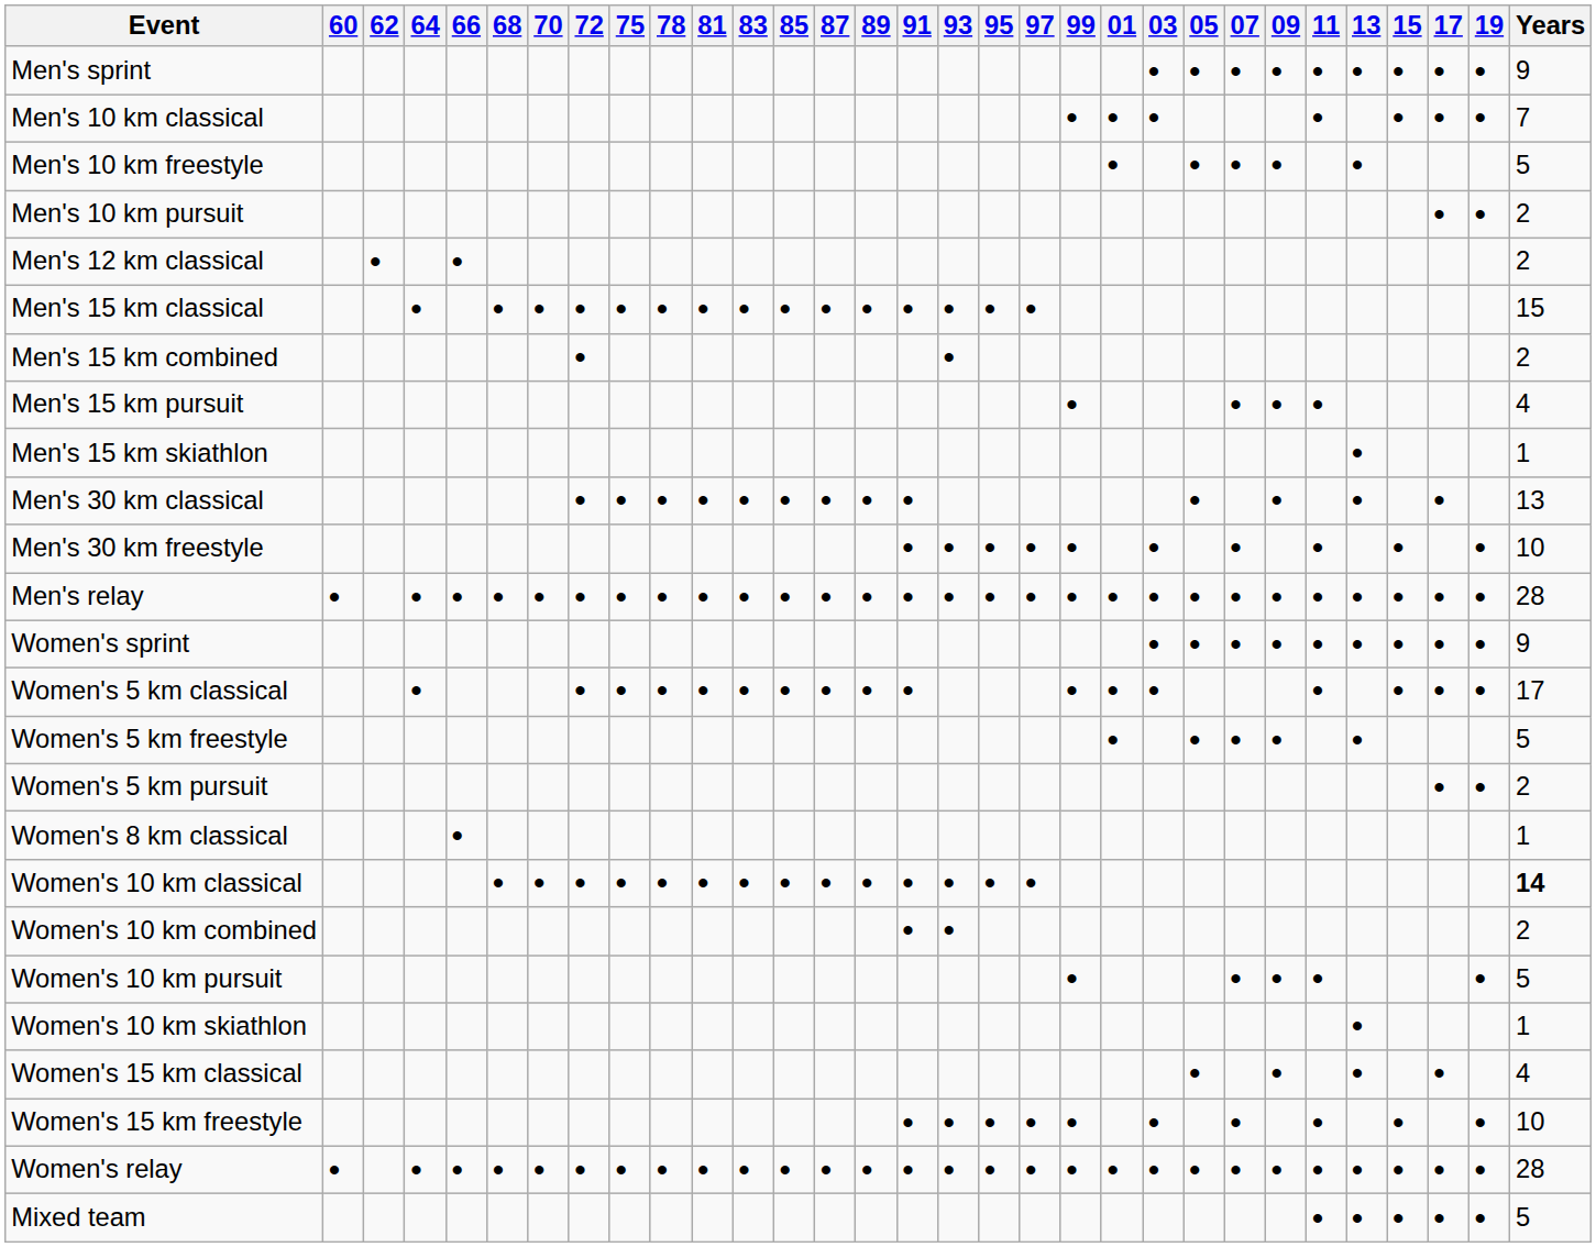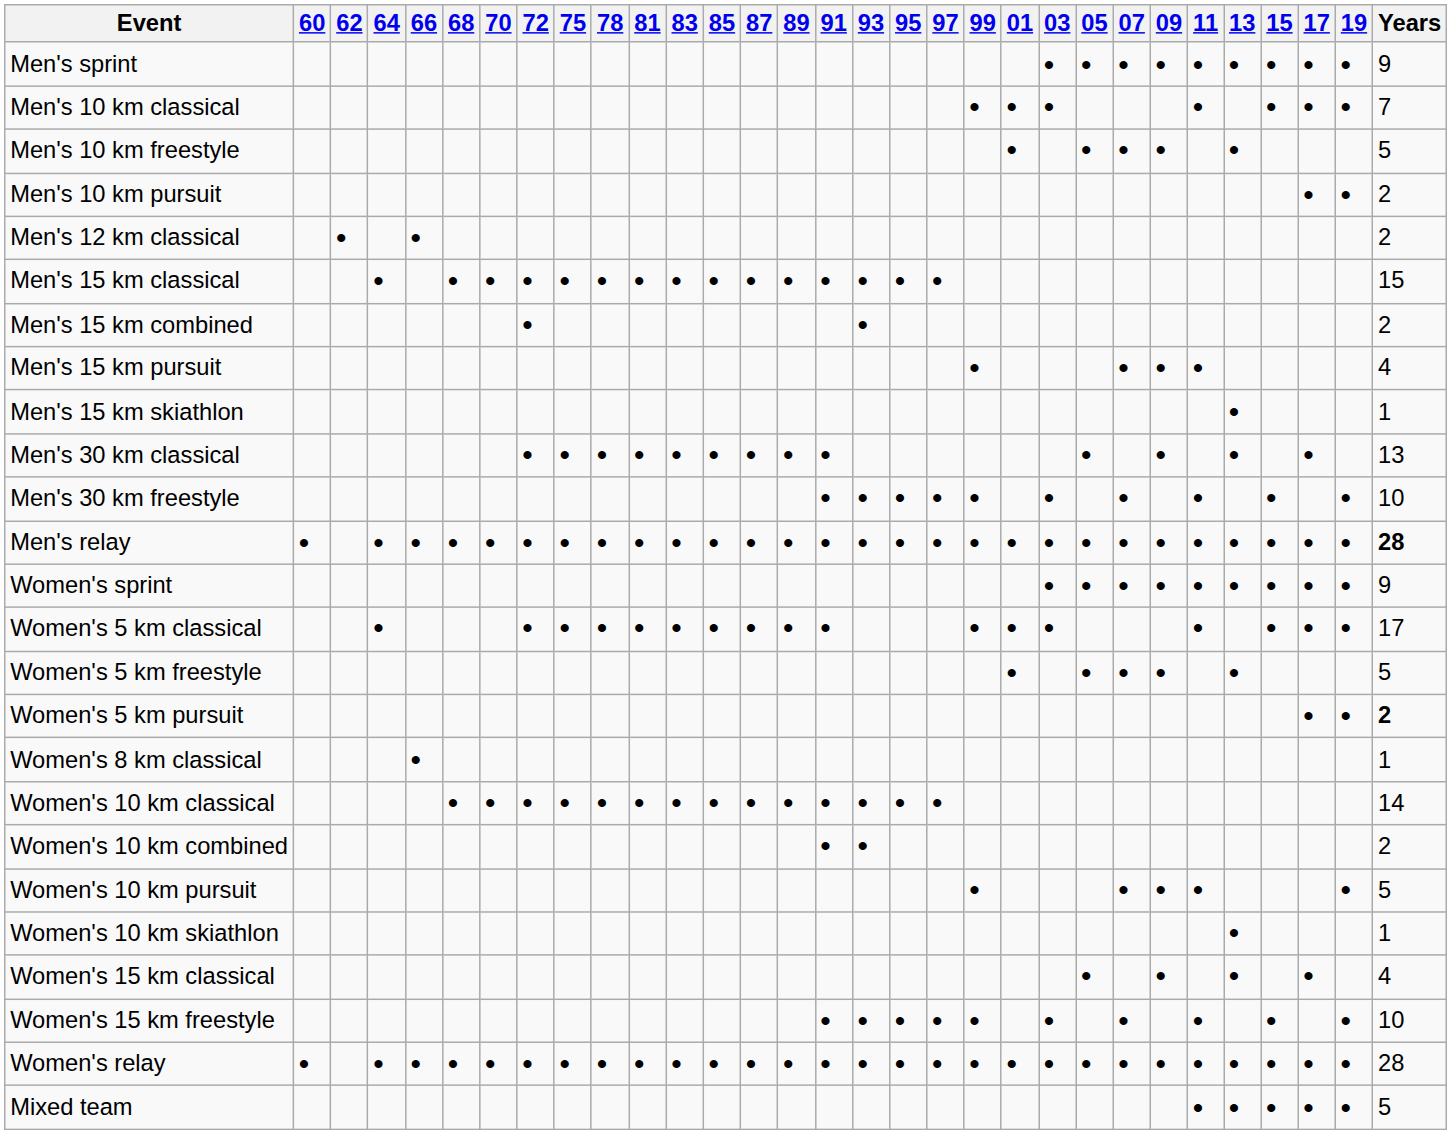Men's relay | Years: normal -> bold
Women's 5 km pursuit | Years: normal -> bold
Women's 10 km classical | Years: bold -> normal
